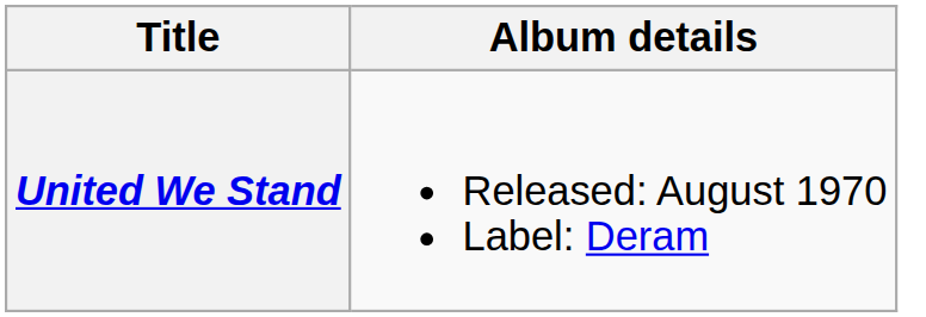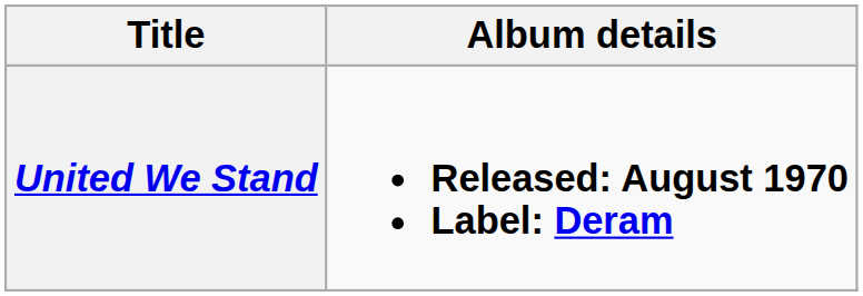United We Stand | Album details: normal -> bold
